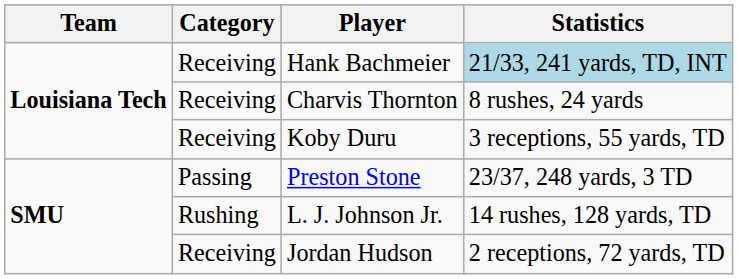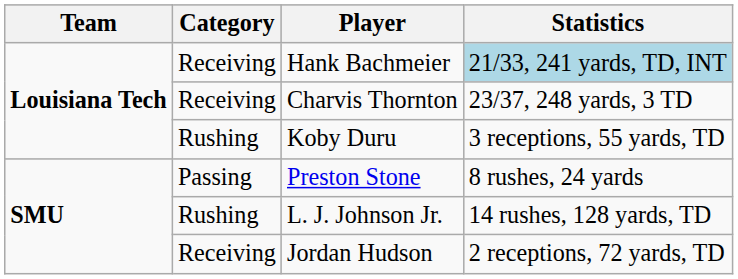Charvis Thornton | Statistics: 8 rushes, 24 yards -> 23/37, 248 yards, 3 TD
Koby Duru | Category: Receiving -> Rushing
Preston Stone | Statistics: 23/37, 248 yards, 3 TD -> 8 rushes, 24 yards
